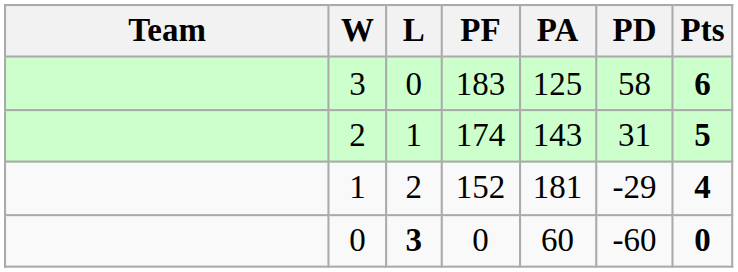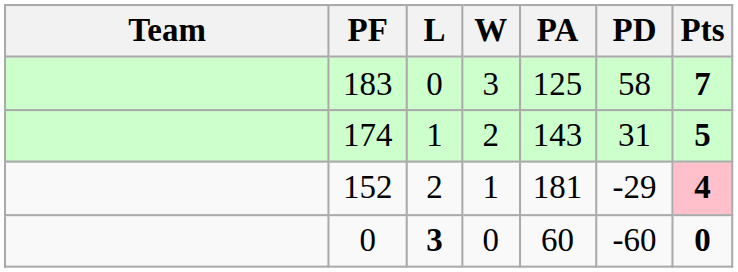columns swapped: W <-> PF
row 2 | Pts: 6 -> 7
row 4 | Pts: no background -> pink background
